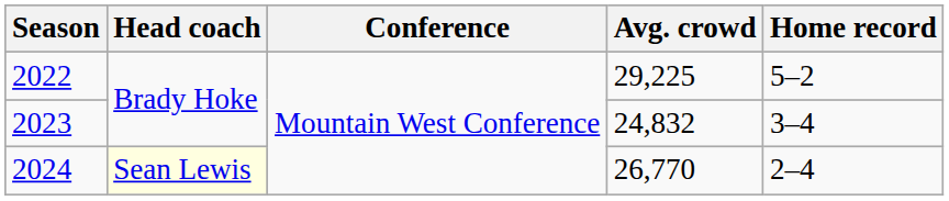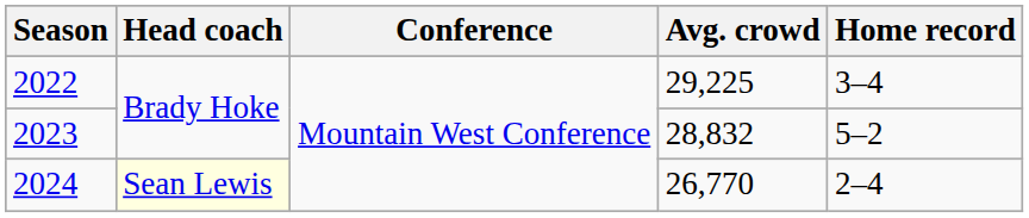2022 | Home record: 5–2 -> 3–4
2023 | Avg. crowd: 24,832 -> 28,832
2023 | Home record: 3–4 -> 5–2
